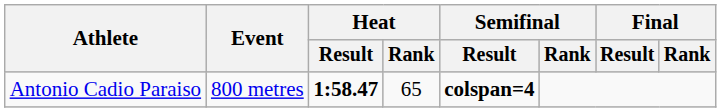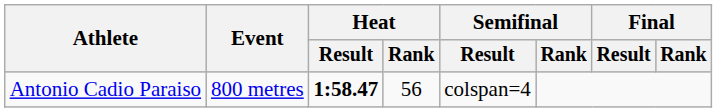Antonio Cadio Paraiso | Heat / Rank: 65 -> 56
Antonio Cadio Paraiso | Semifinal / Result: bold -> normal
